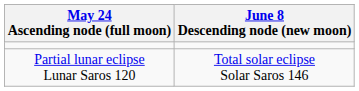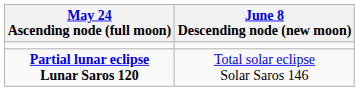row 3 | May 24 Ascending node (full moon): normal -> bold
